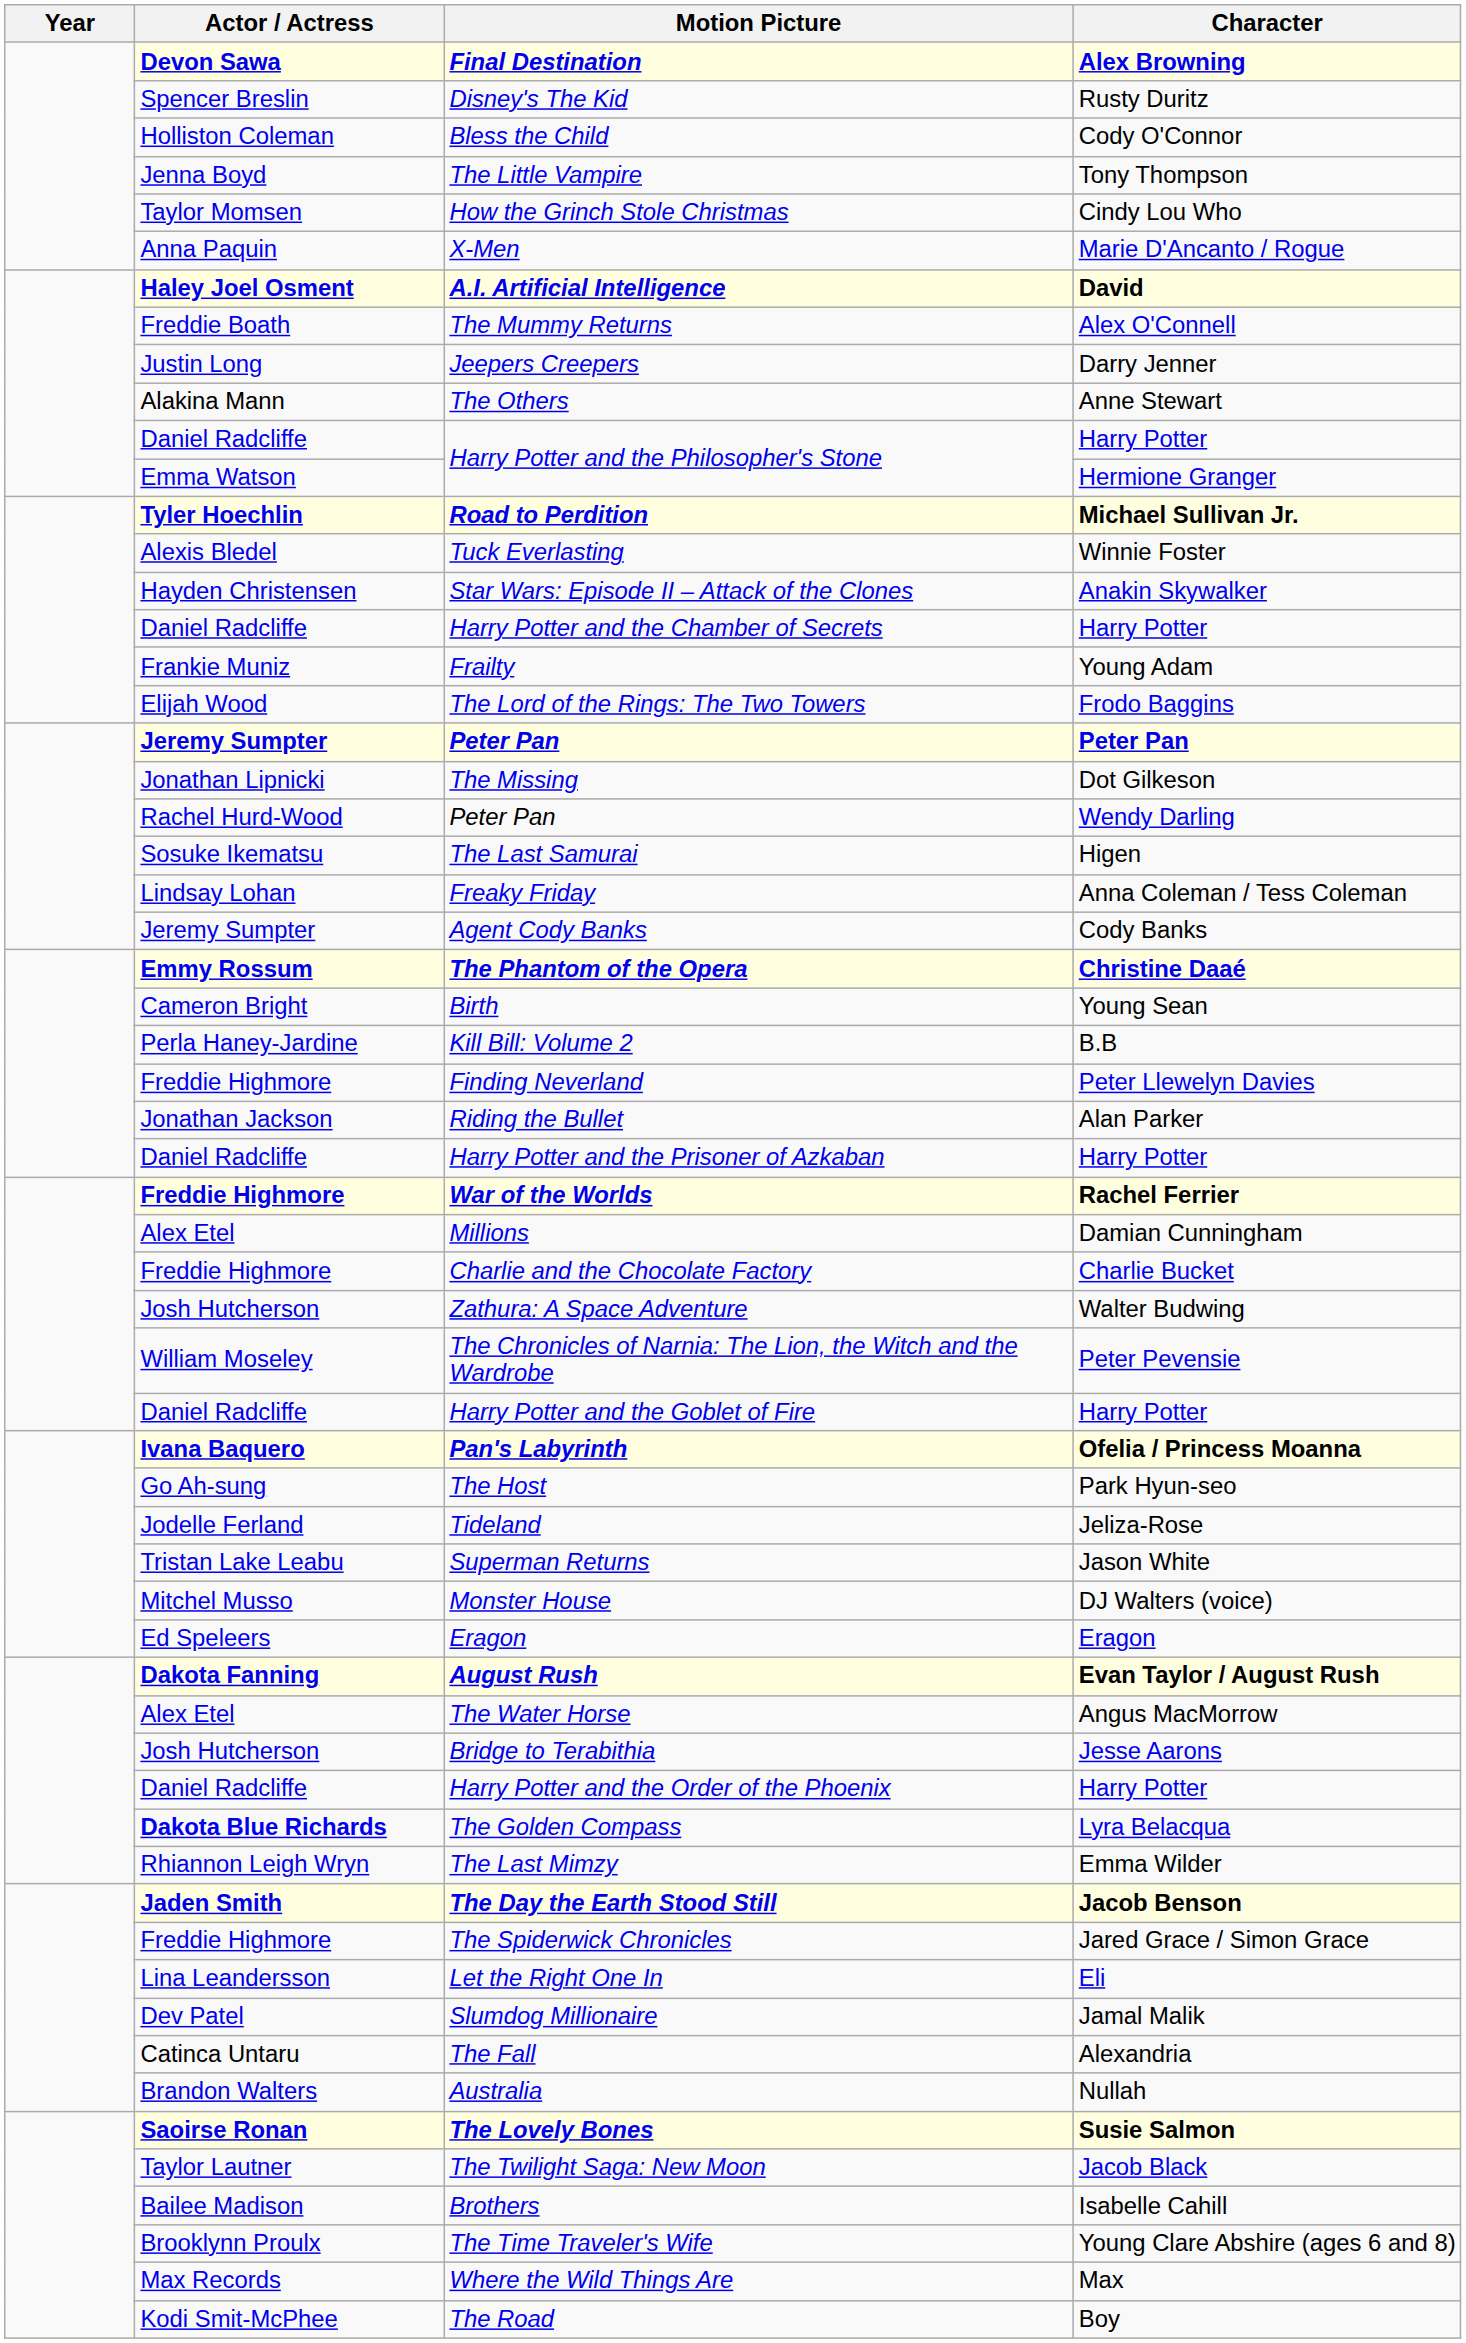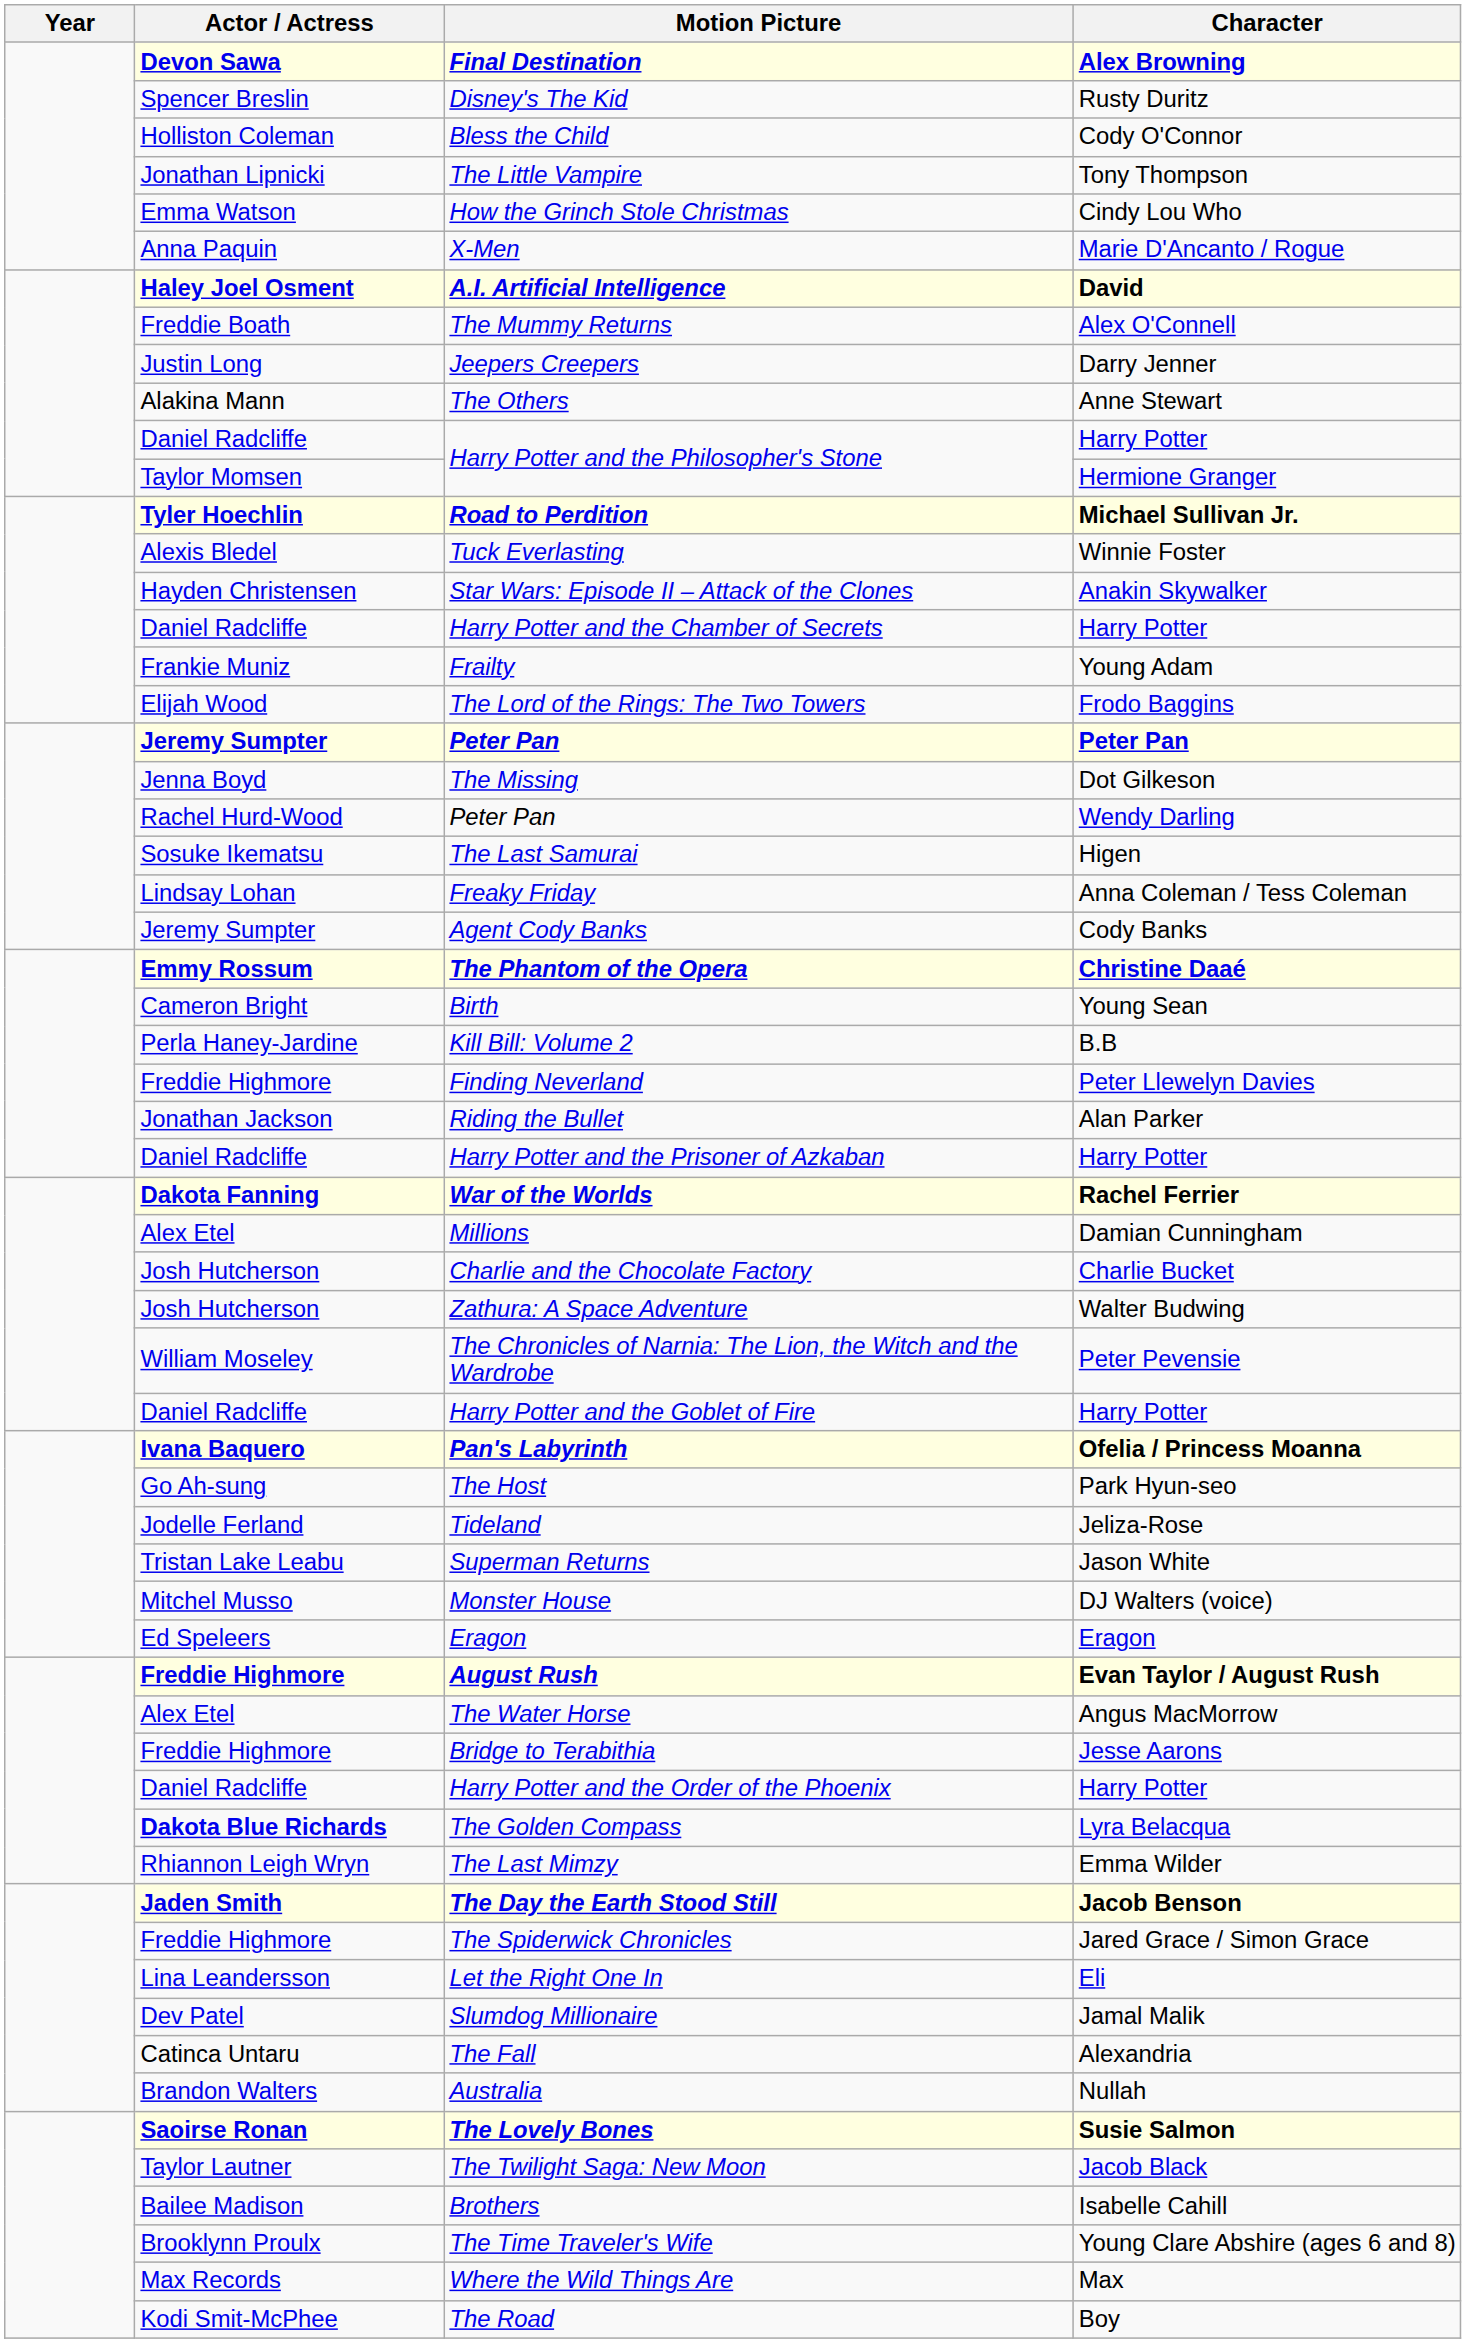The Little Vampire | Actor / Actress: Jenna Boyd -> Jonathan Lipnicki
How the Grinch Stole Christmas | Actor / Actress: Taylor Momsen -> Emma Watson
Harry Potter and the Philosopher's Stone / Hermione Granger | Actor / Actress: Emma Watson -> Taylor Momsen
The Missing | Actor / Actress: Jonathan Lipnicki -> Jenna Boyd
War of the Worlds | Actor / Actress: Freddie Highmore -> Dakota Fanning
Charlie and the Chocolate Factory | Actor / Actress: Freddie Highmore -> Josh Hutcherson
August Rush | Actor / Actress: Dakota Fanning -> Freddie Highmore
Bridge to Terabithia | Actor / Actress: Josh Hutcherson -> Freddie Highmore
